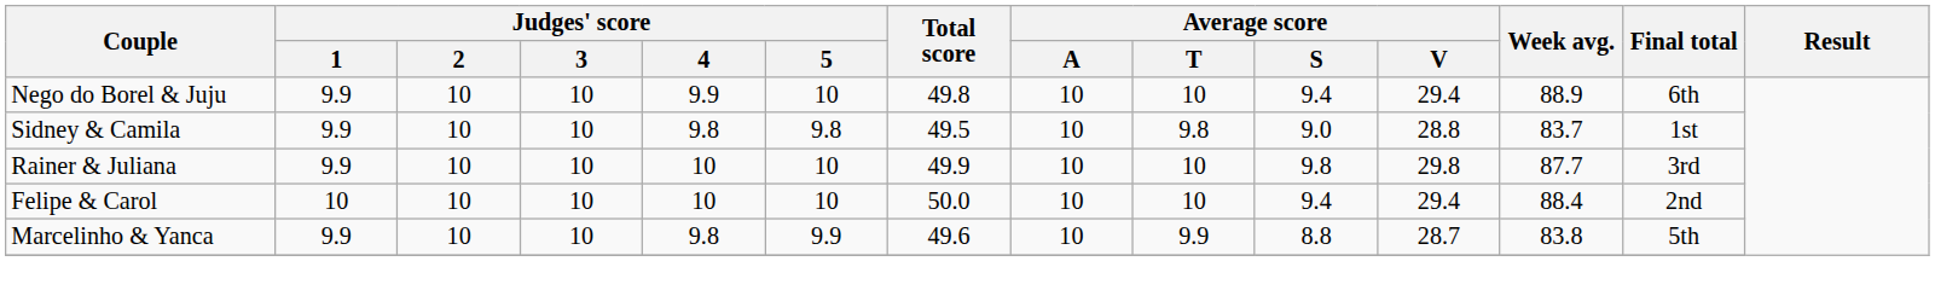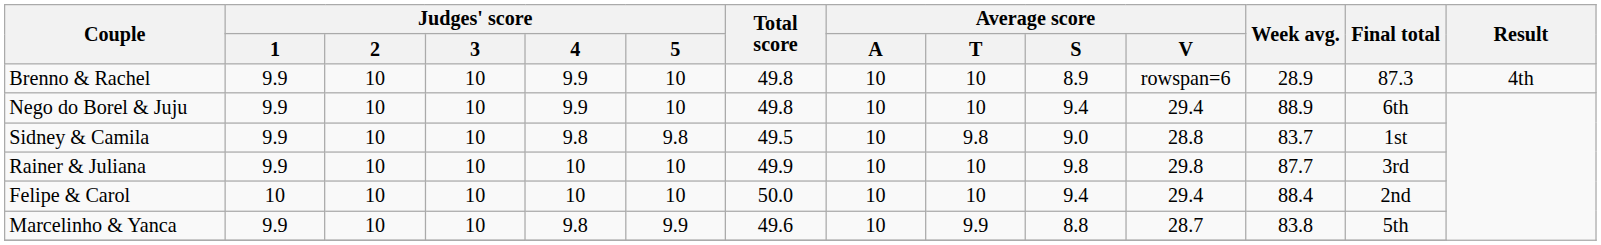+ row: Brenno & Rachel | 9.9 | 10 | 10 | 9.9 | 10 | 49.8 | 10 | 10 | 8.9 | rowspan=6 | 28.9 | 87.3 | 4th
